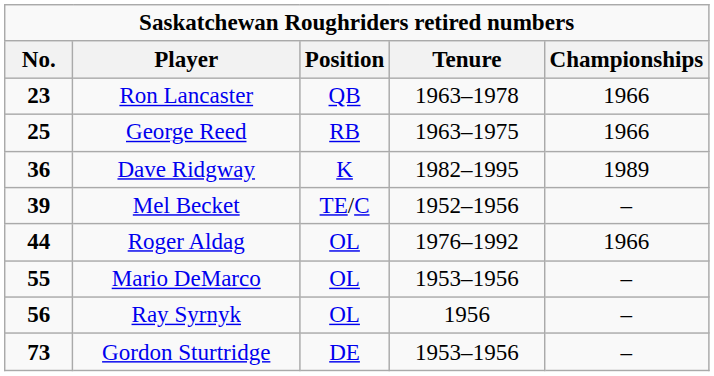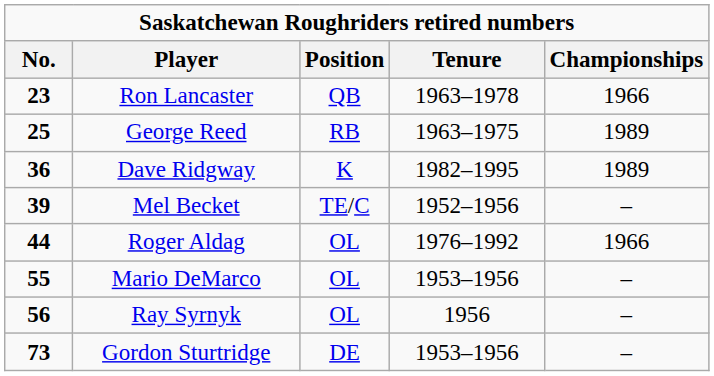George Reed | Championships: 1966 -> 1989
